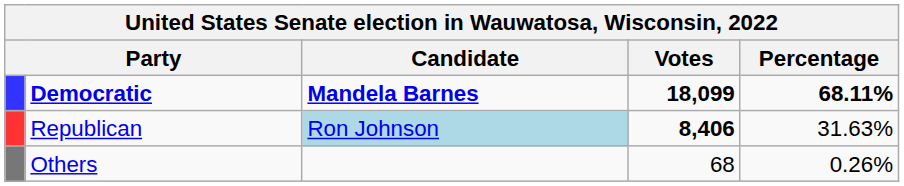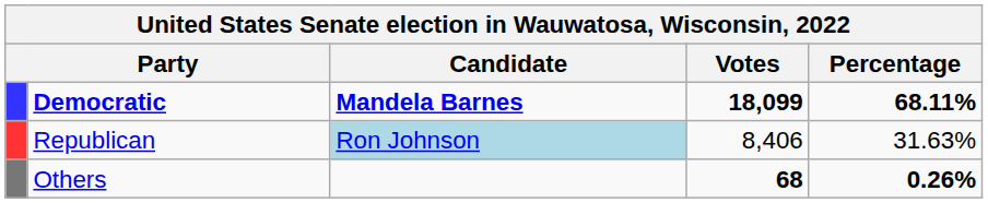Republican | Votes: bold -> normal
Others | Votes: normal -> bold
Others | Percentage: normal -> bold
